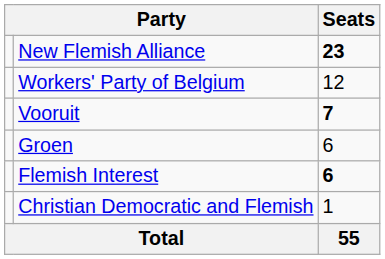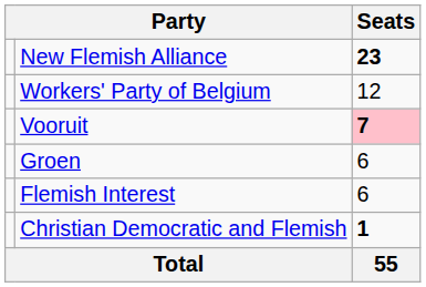Vooruit | Seats: no background -> pink background
Flemish Interest | Seats: bold -> normal
Christian Democratic and Flemish | Seats: normal -> bold
